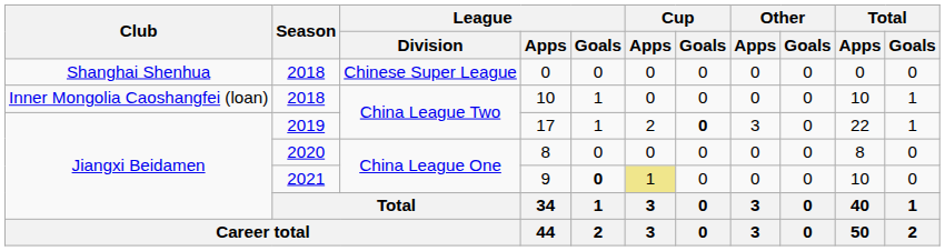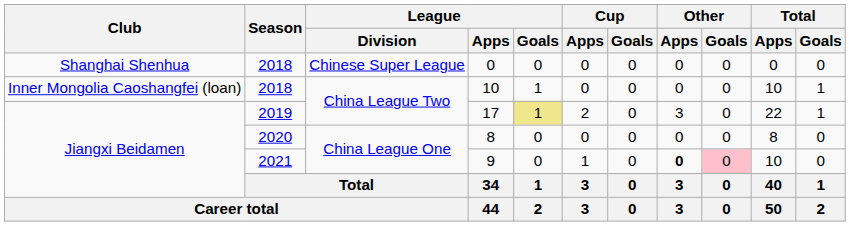17 | League / Goals: no background -> khaki background
17 | Cup / Goals: bold -> normal
9 | League / Goals: bold -> normal
9 | Cup / Apps: khaki background -> no background
9 | Other / Apps: normal -> bold
9 | Other / Goals: no background -> pink background
